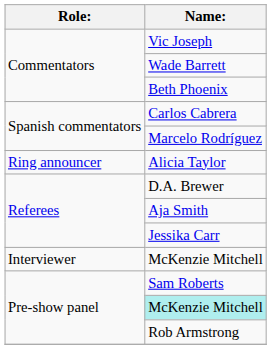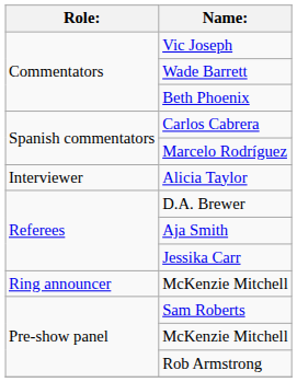row 7 | Role:: Ring announcer -> Interviewer
row 11 | Role:: Interviewer -> Ring announcer
row 13 | Name:: paleturquoise background -> no background
